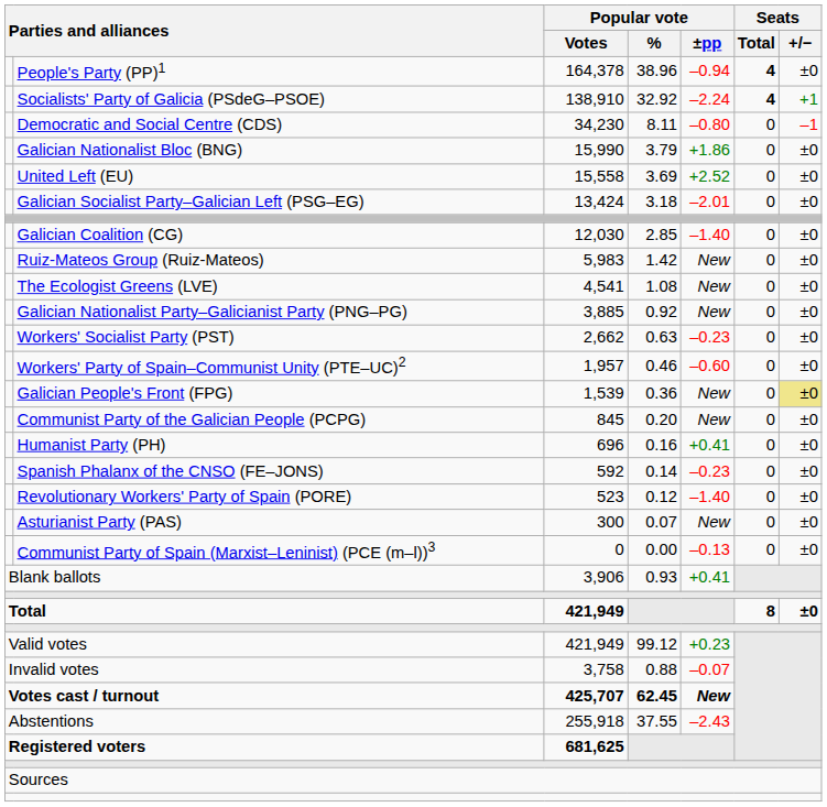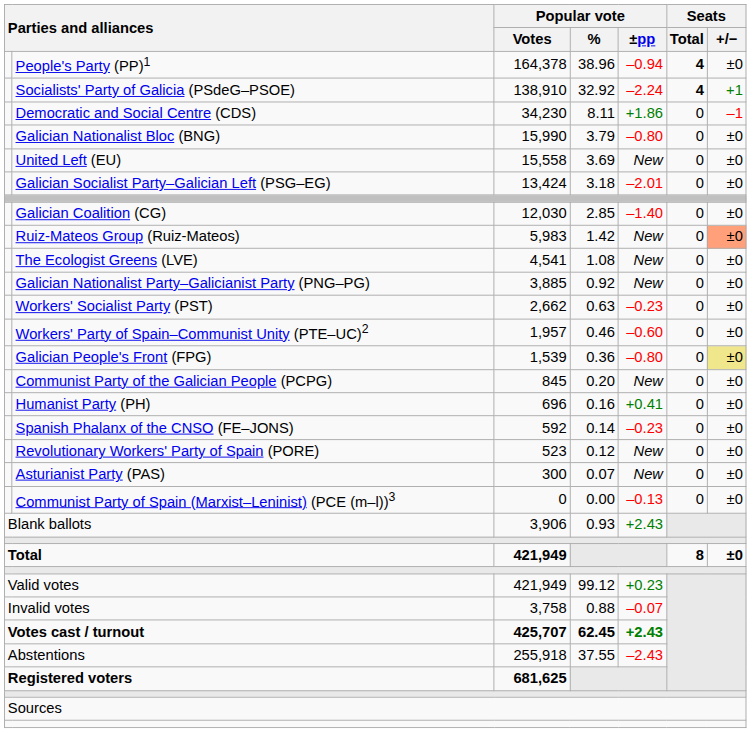Democratic and Social Centre (CDS) | Popular vote / ±pp: –0.80 -> +1.86
Galician Nationalist Bloc (BNG) | Popular vote / ±pp: +1.86 -> –0.80
United Left (EU) | Popular vote / ±pp: +2.52 -> New
Ruiz-Mateos Group (Ruiz-Mateos) | Seats / +/−: no background -> lightsalmon background
Galician People's Front (FPG) | Popular vote / ±pp: New -> –0.80
Revolutionary Workers' Party of Spain (PORE) | Popular vote / ±pp: –1.40 -> New
Blank ballots | Popular vote / ±pp: +0.41 -> +2.43
Votes cast / turnout | Popular vote / ±pp: New -> +2.43
